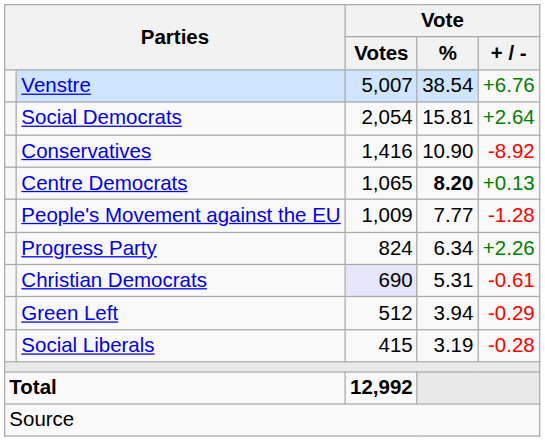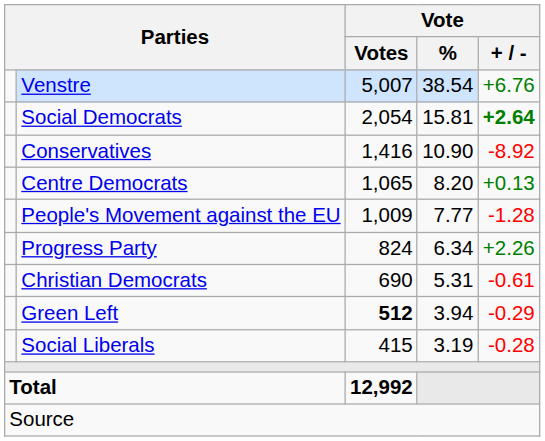Social Democrats | Vote / + / -: normal -> bold
Centre Democrats | Vote / %: bold -> normal
Christian Democrats | Vote / Votes: lavender background -> no background
Green Left | Vote / Votes: normal -> bold
